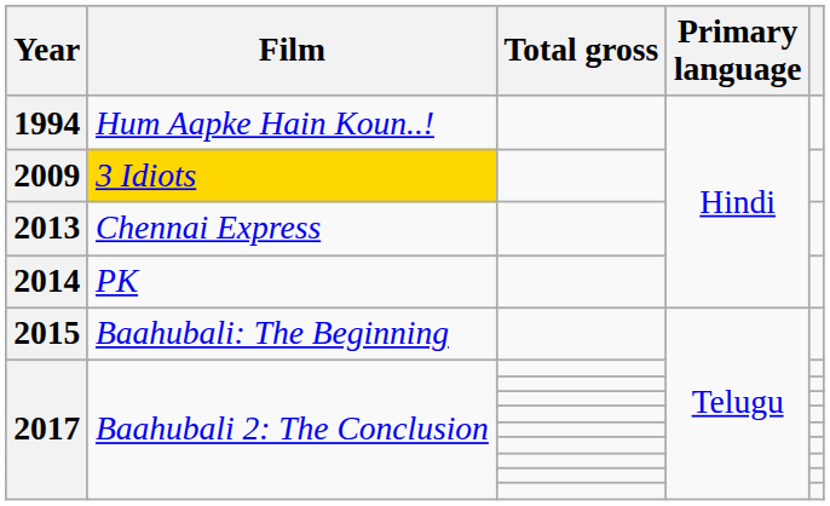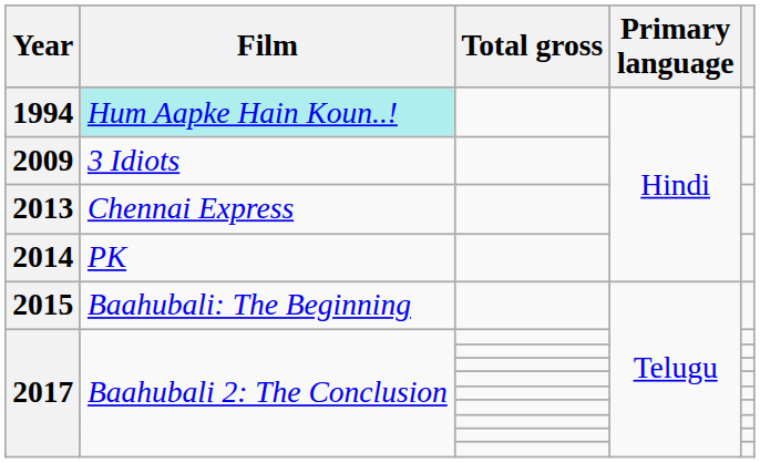1994 | Film: no background -> paleturquoise background
2009 | Film: gold background -> no background
